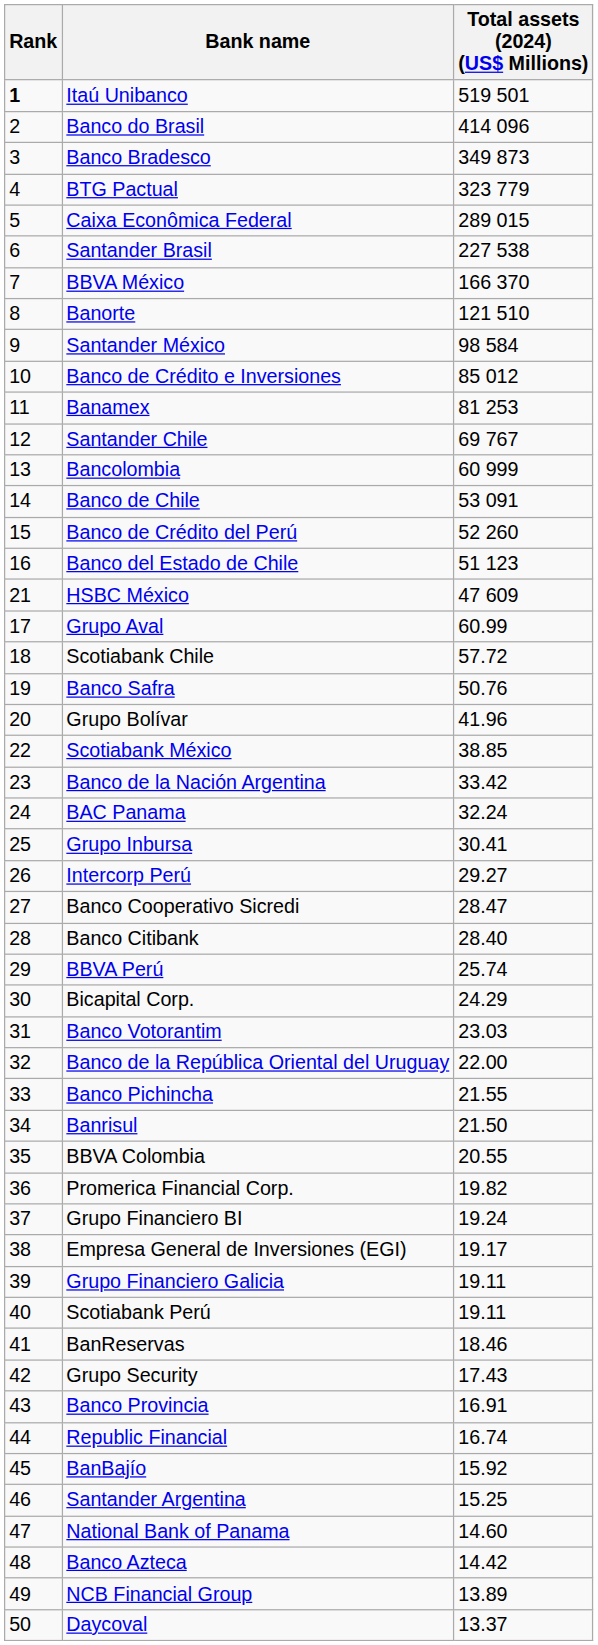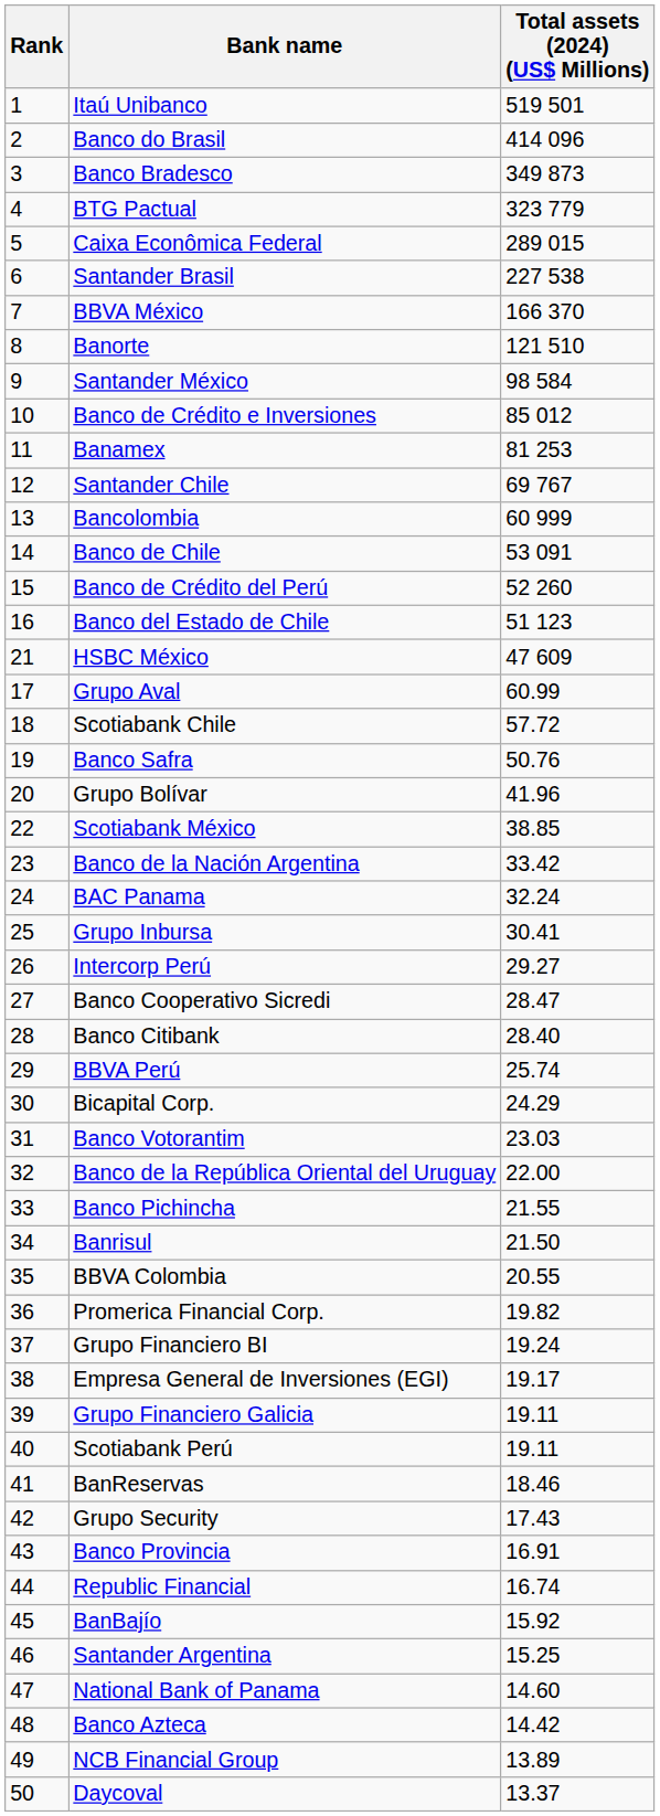Itaú Unibanco | Rank: bold -> normal
